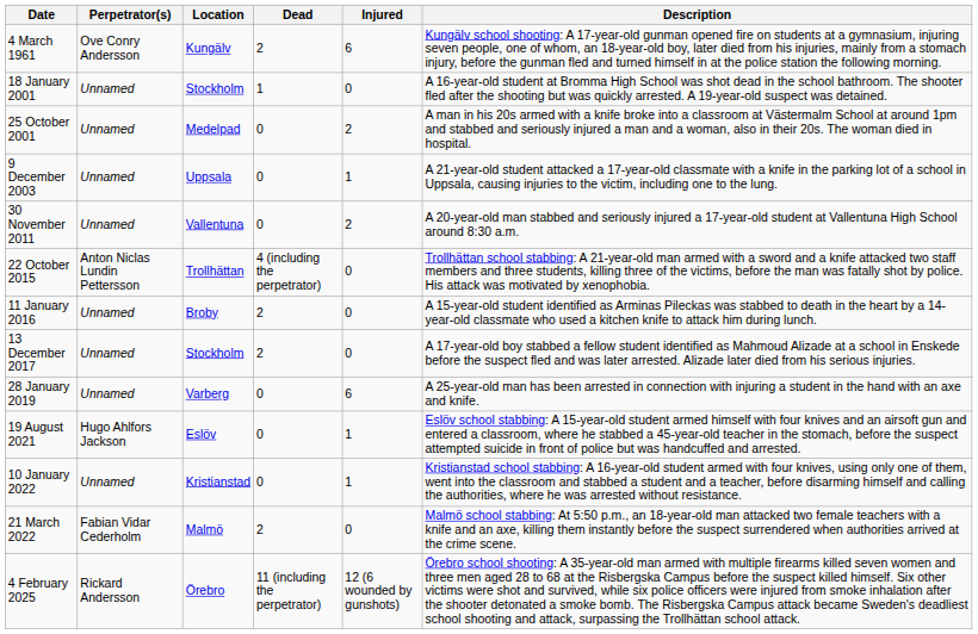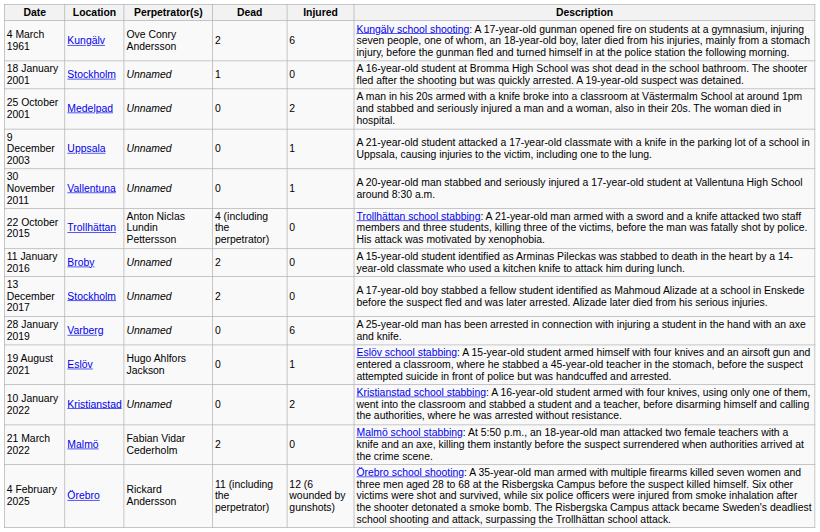columns swapped: Location <-> Perpetrator(s)
30 November 2011 | Injured: 2 -> 1
10 January 2022 | Injured: 1 -> 2
